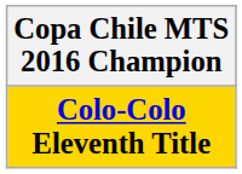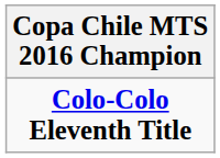row 2 | column 1: gold background -> no background
